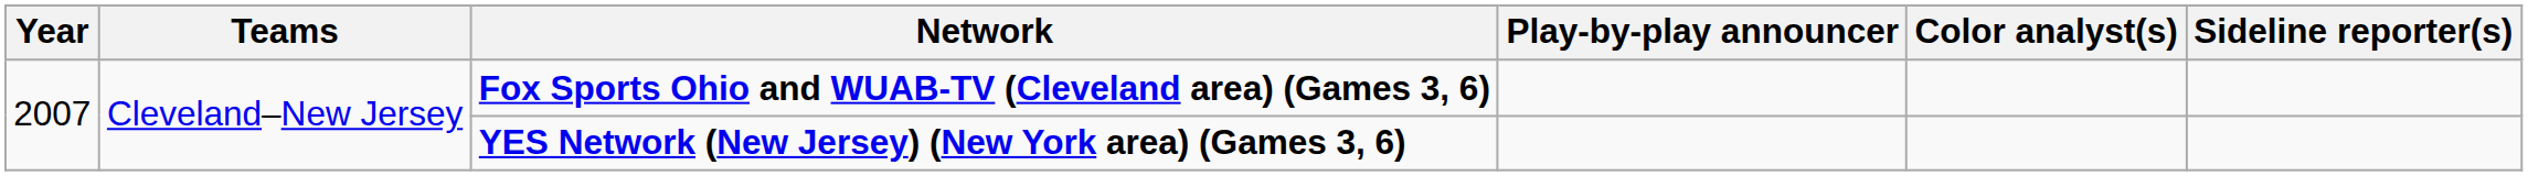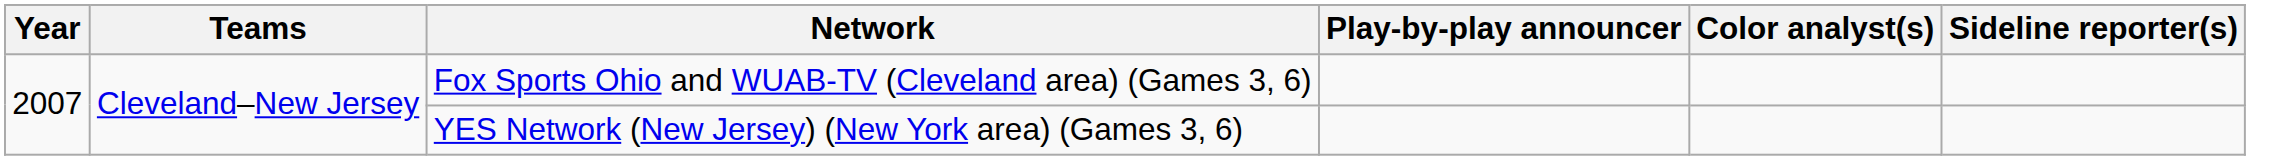Fox Sports Ohio and WUAB-TV (Cleveland area) (Games 3, 6) | Network: bold -> normal
YES Network (New Jersey) (New York area) (Games 3, 6) | Network: bold -> normal
